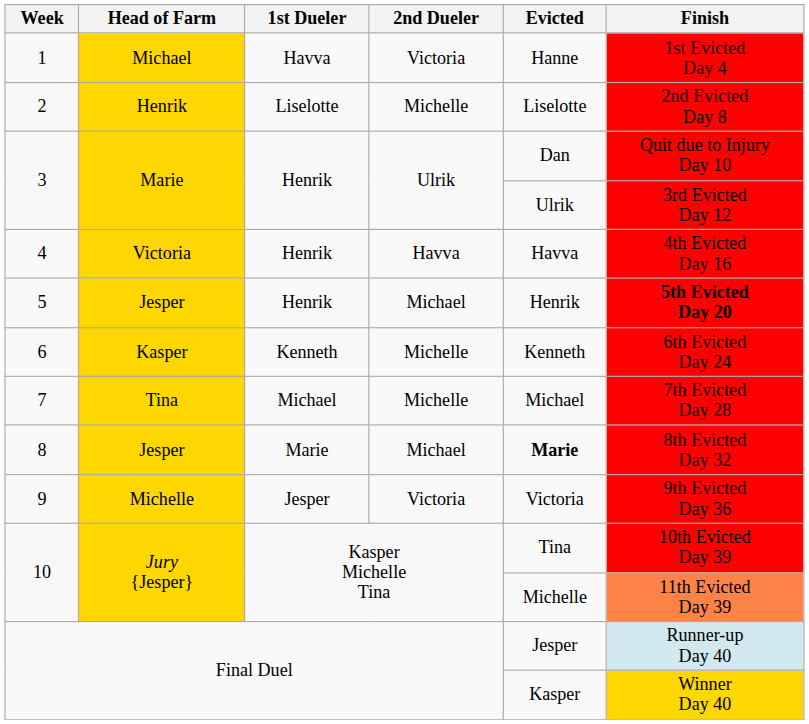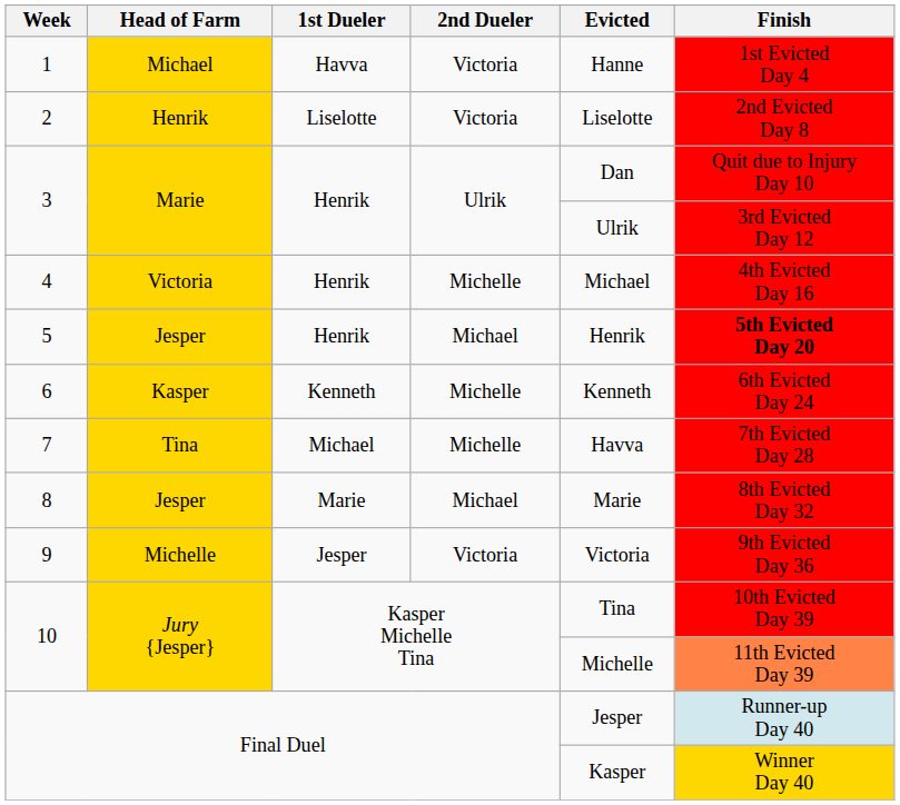2 | 2nd Dueler: Michelle -> Victoria
4 | 2nd Dueler: Havva -> Michelle
4 | Evicted: Havva -> Michael
7 | Evicted: Michael -> Havva
8 | Evicted: bold -> normal
